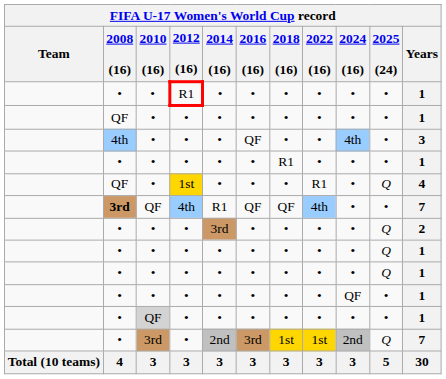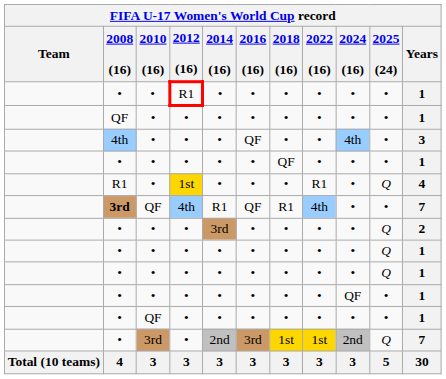row 6 | 2018 (16): R1 -> QF
row 7 | 2008 (16): QF -> R1
row 8 | 2018 (16): QF -> R1
row 13 | 2010 (16): lightgrey background -> no background
